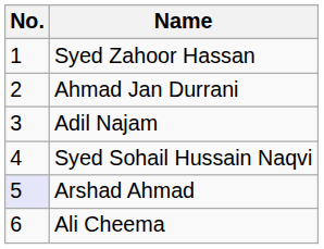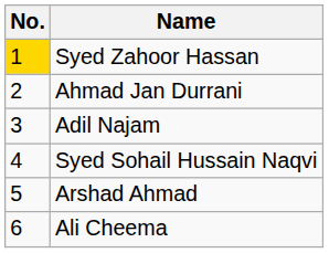Syed Zahoor Hassan | No.: no background -> gold background
Arshad Ahmad | No.: lavender background -> no background
